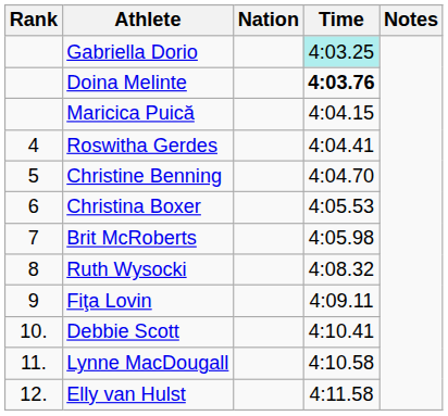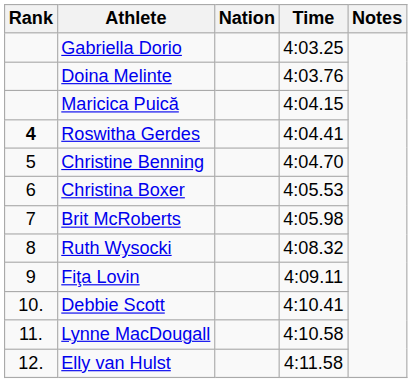Gabriella Dorio | Time: paleturquoise background -> no background
Doina Melinte | Time: bold -> normal
Roswitha Gerdes | Rank: normal -> bold
